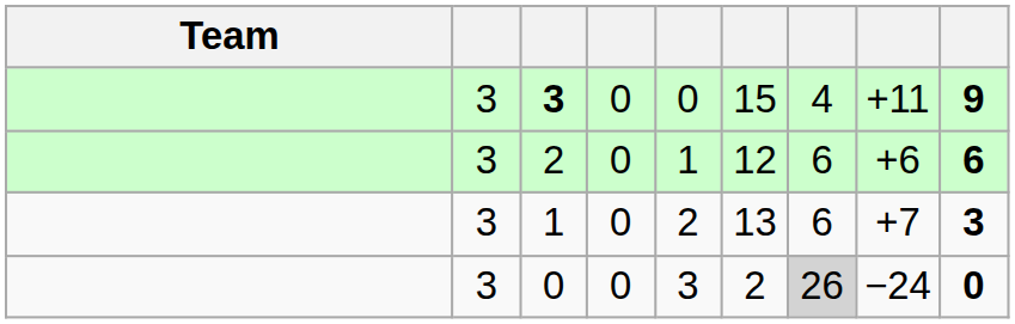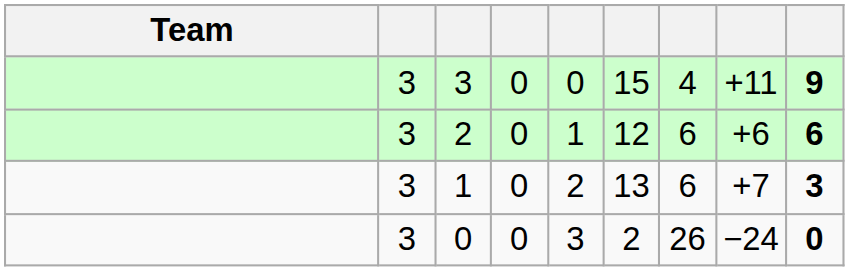row 2 | column 3: bold -> normal
row 5 | column 7: lightgrey background -> no background
